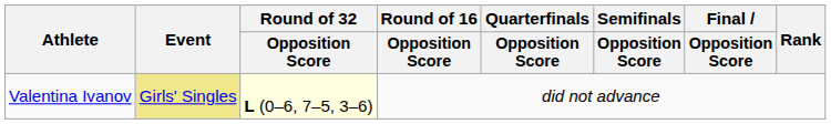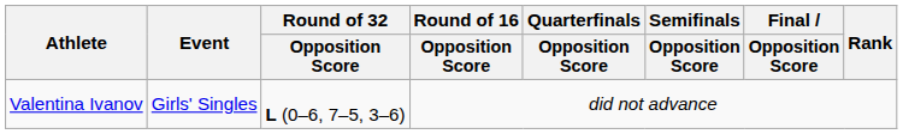Valentina Ivanov | Event: khaki background -> no background
Valentina Ivanov | Round of 32 / Opposition Score: lightyellow background -> no background
